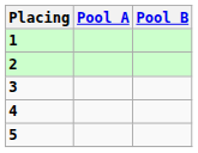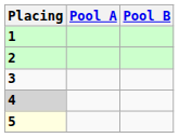4 | Placing: no background -> lightgrey background
5 | Placing: no background -> lightyellow background
